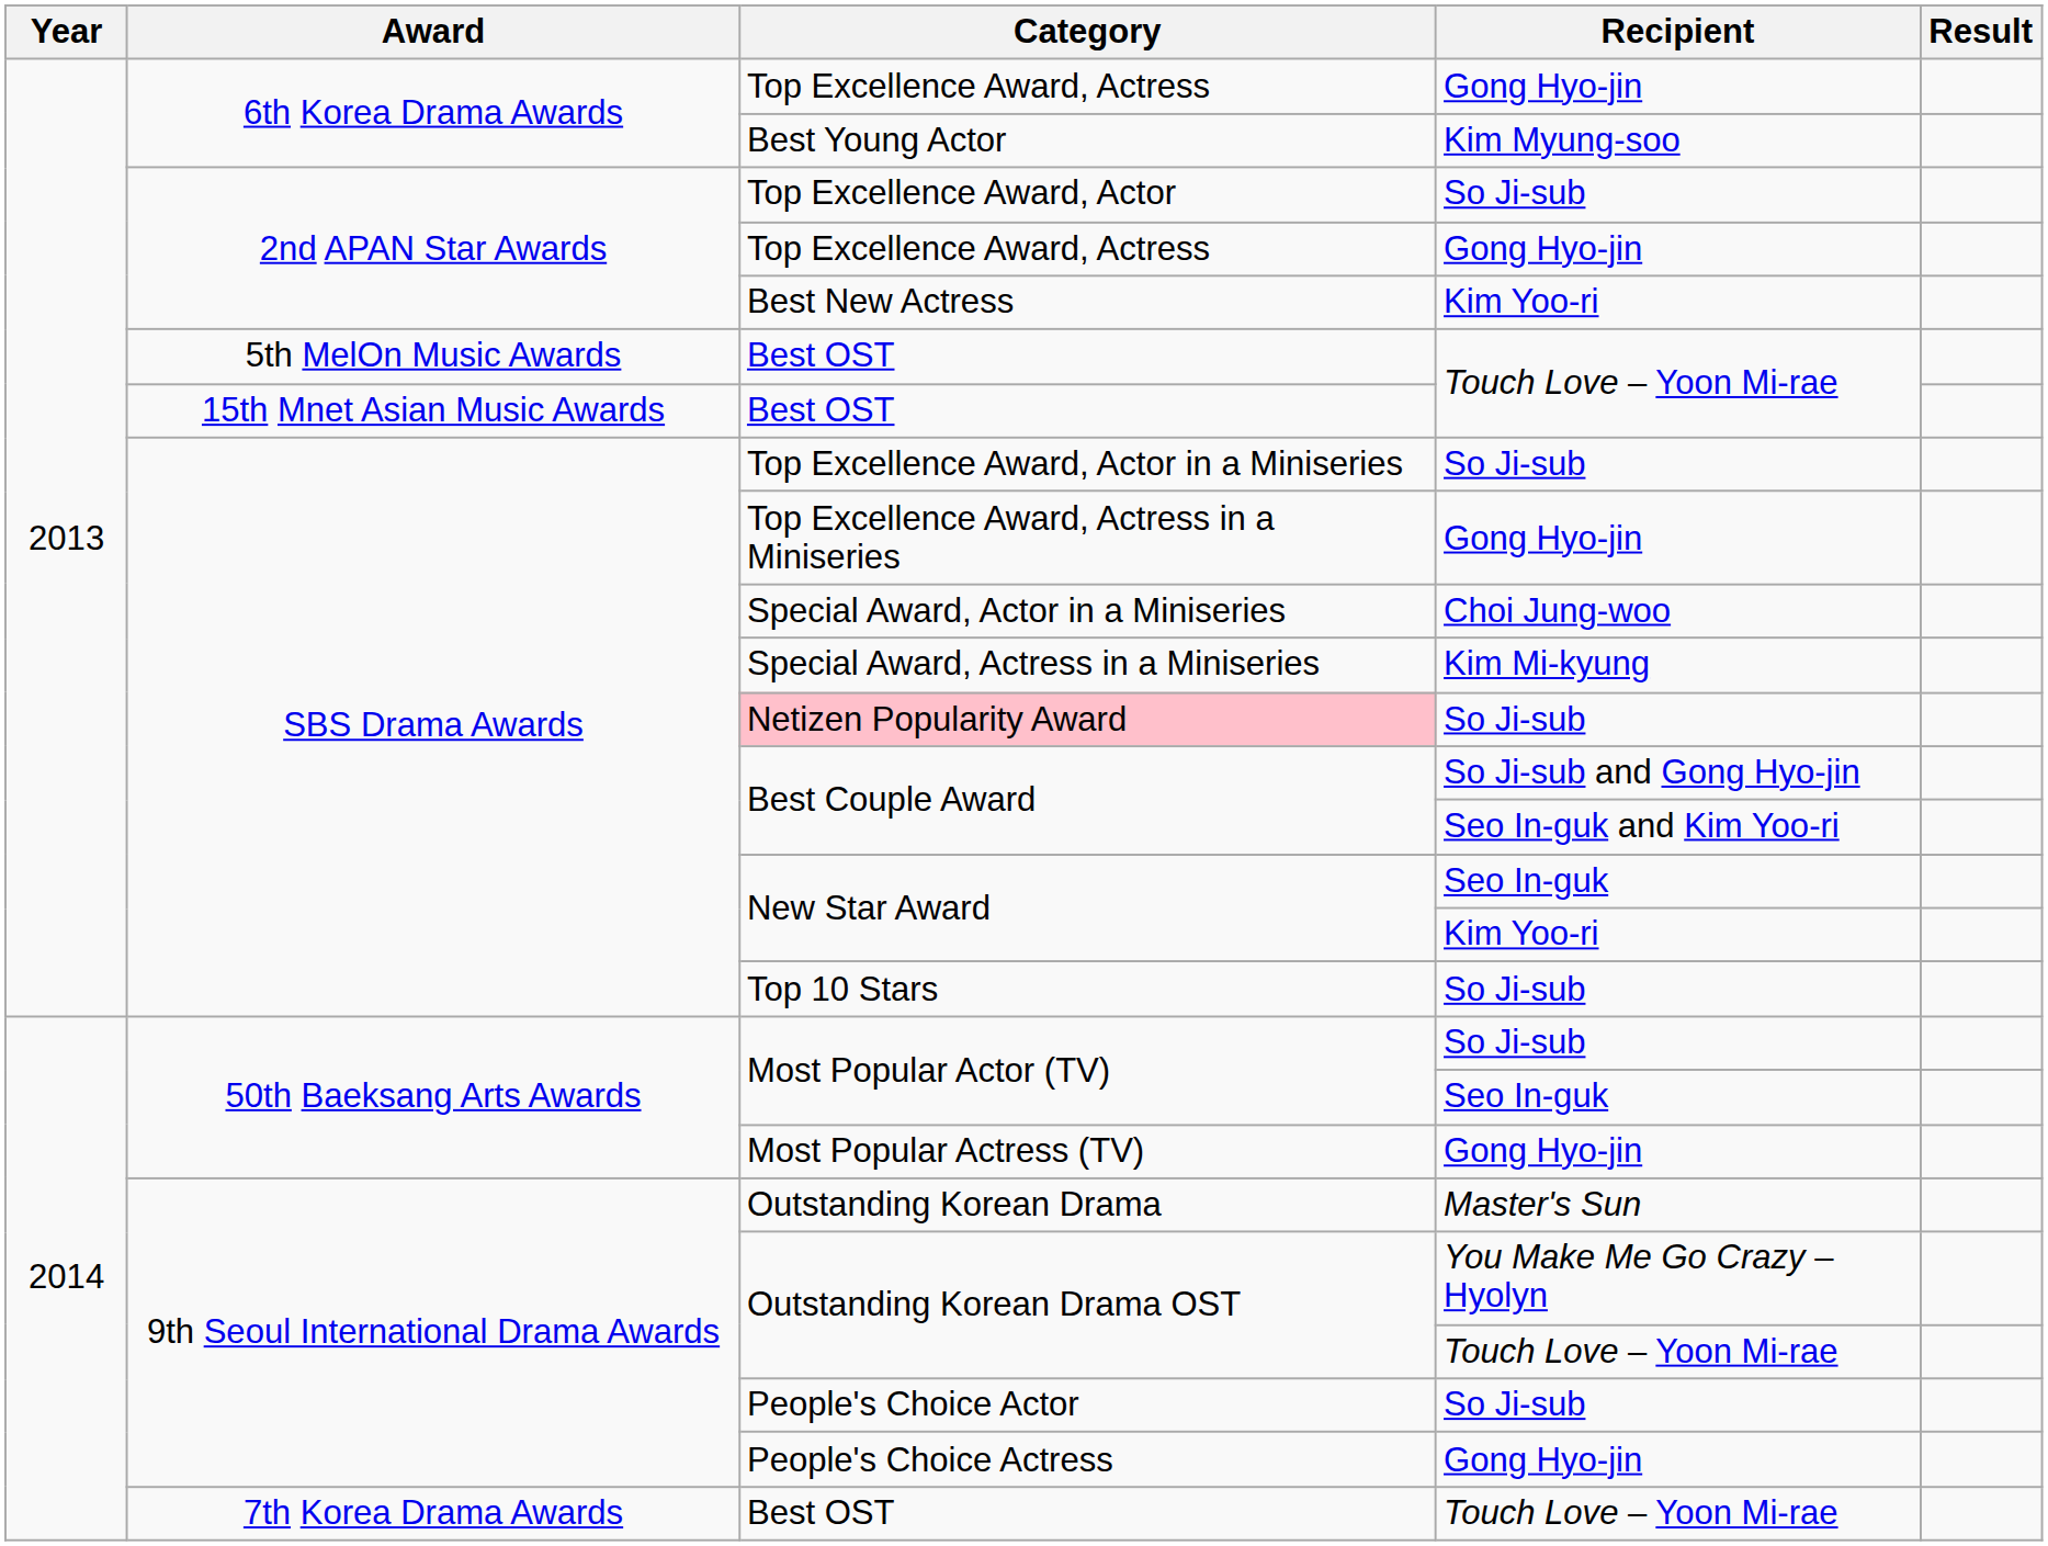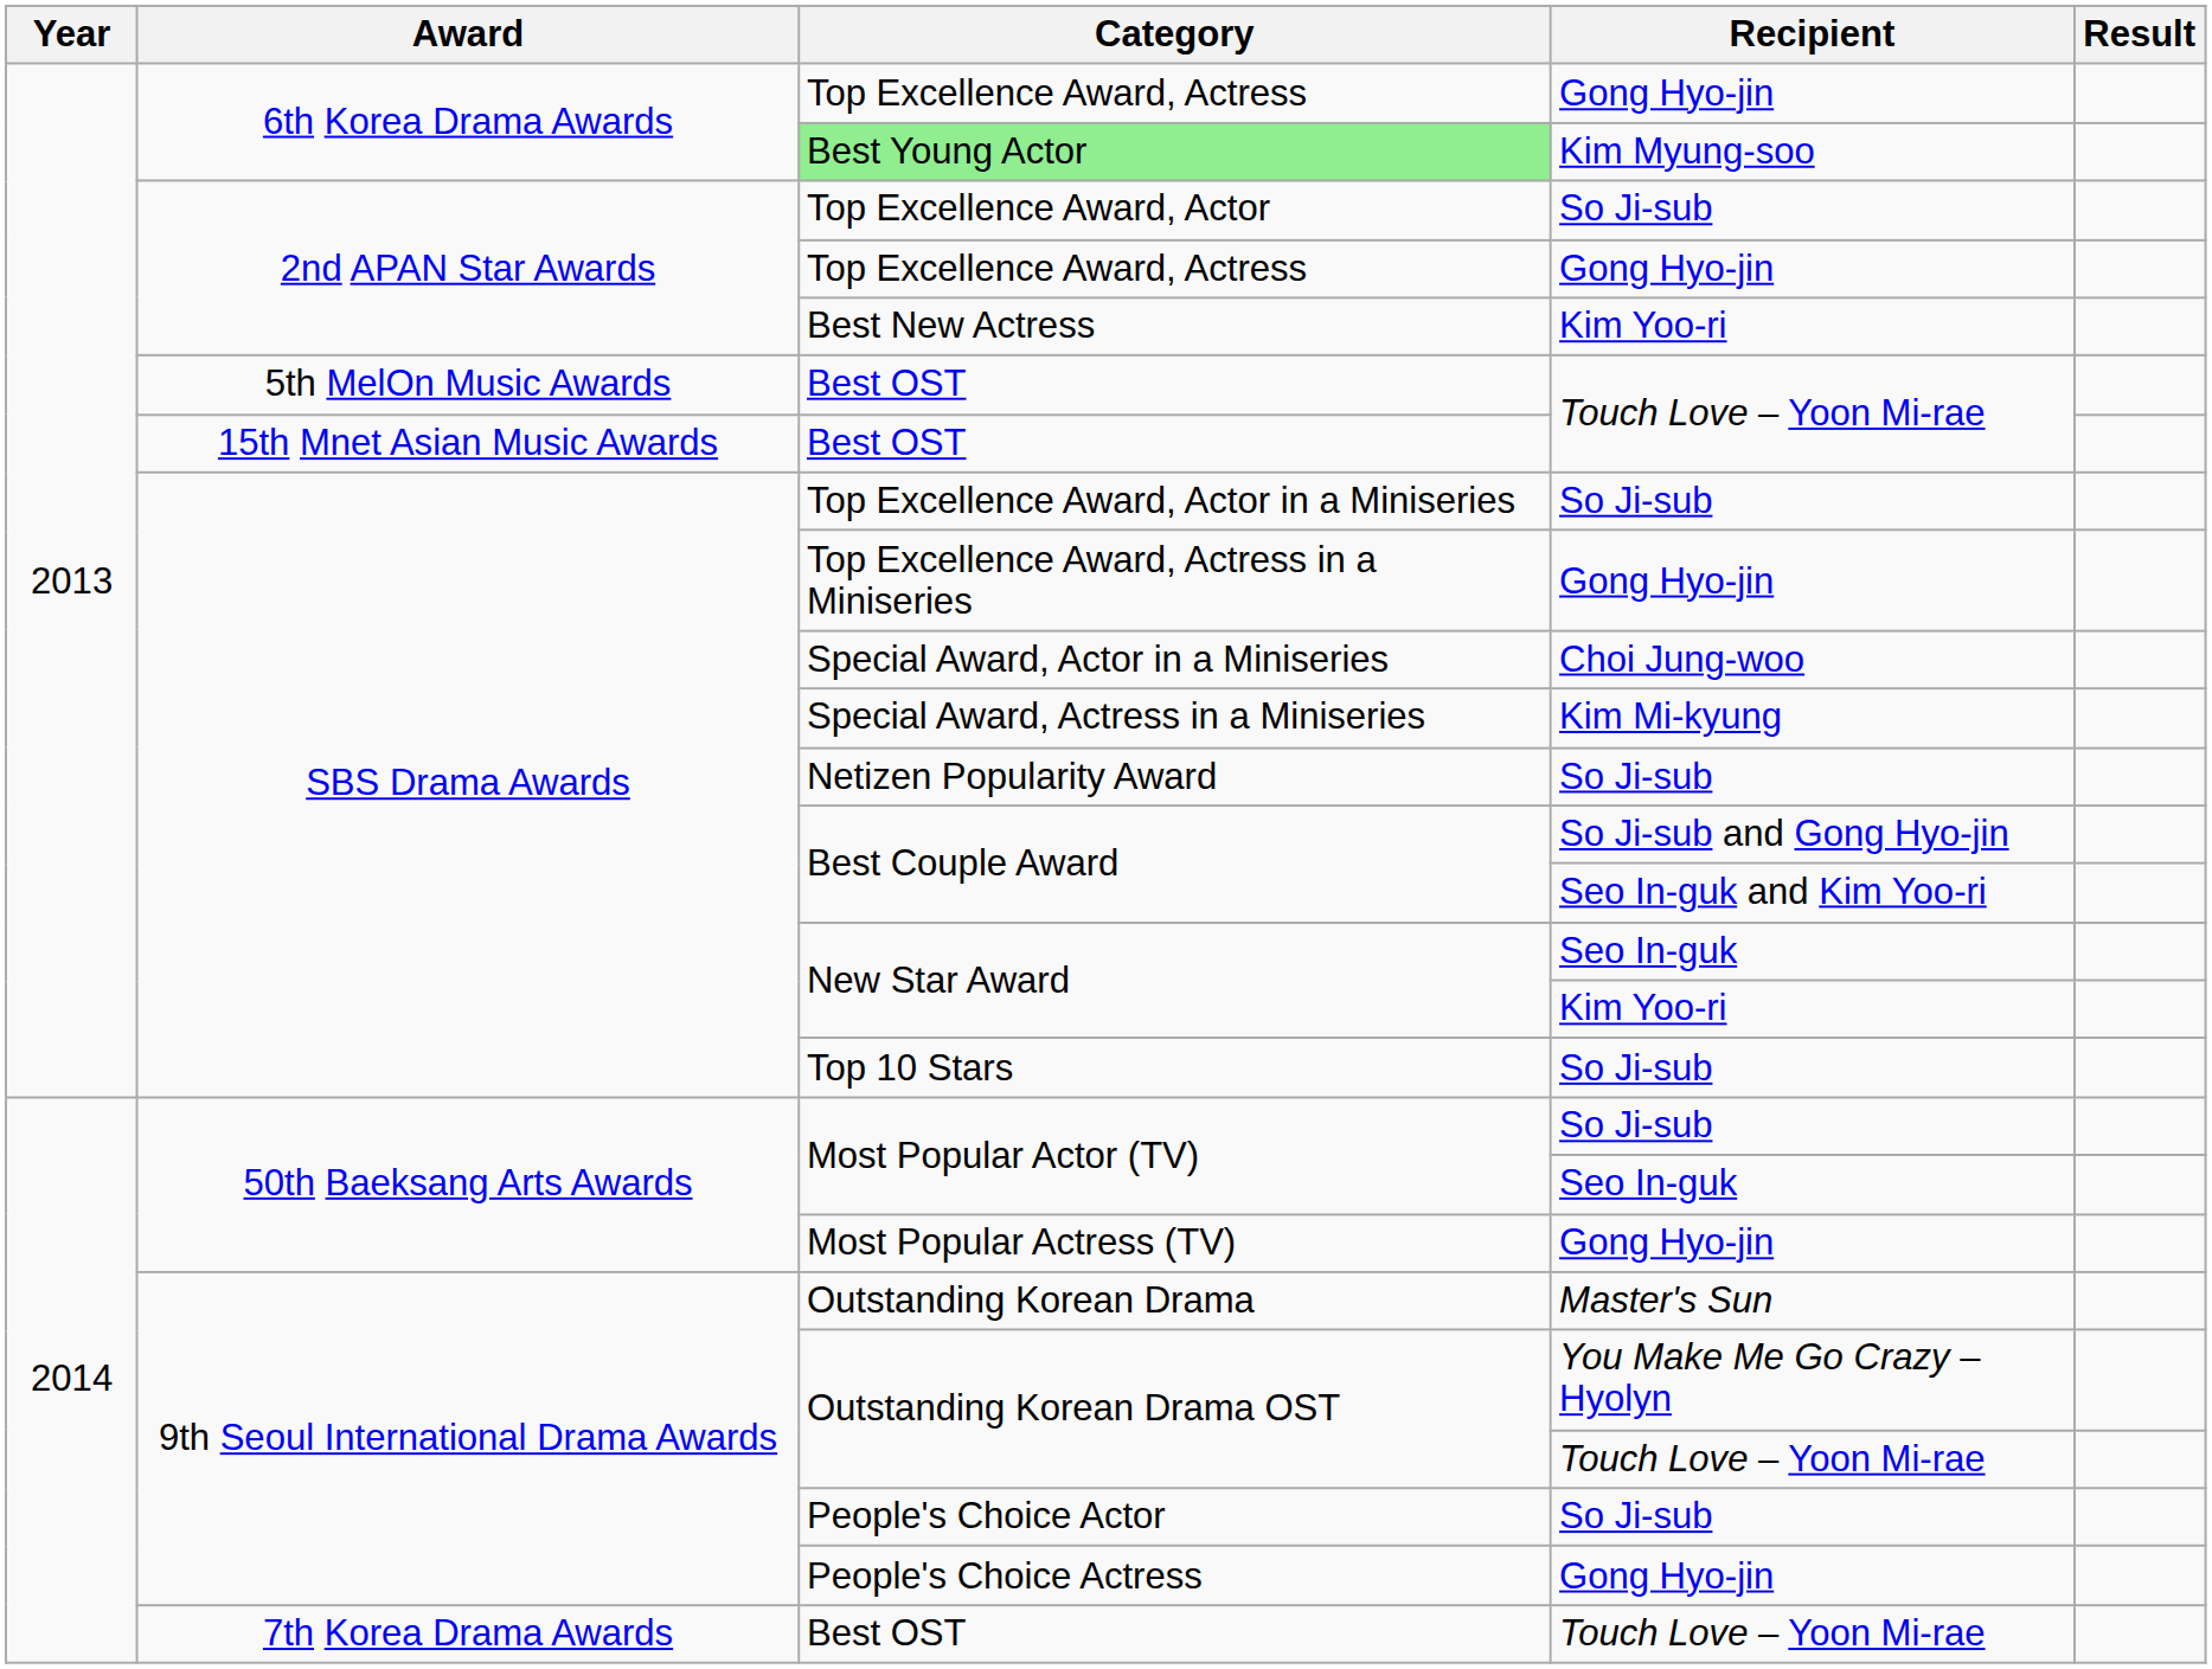Best Young Actor | Category: no background -> lightgreen background
Netizen Popularity Award | Category: pink background -> no background
